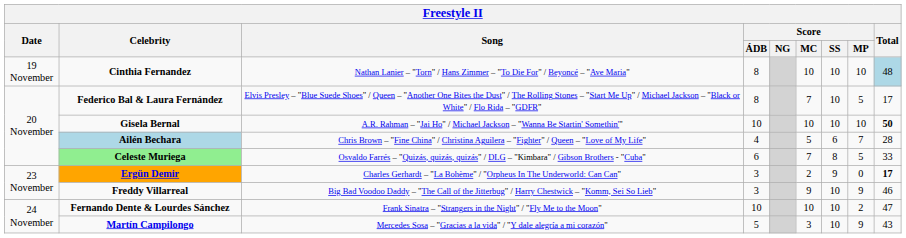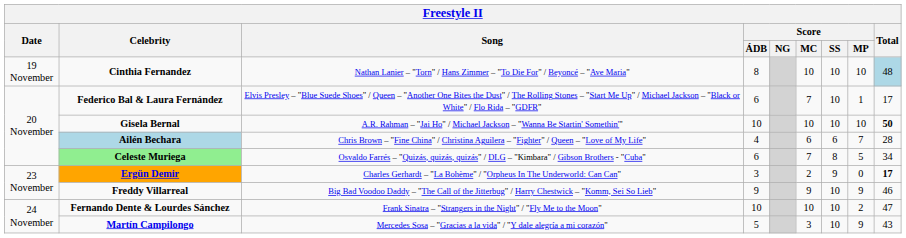Federico Bal & Laura Fernández | Score / ÁDB: 8 -> 6
Federico Bal & Laura Fernández | Score / MP: 5 -> 1
Ailén Bechara | Score / MC: 5 -> 6
Celeste Muriega | Total: 33 -> 34
Freddy Villarreal | Score / ÁDB: 3 -> 9
